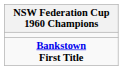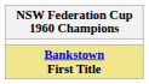row 3 | column 1: no background -> khaki background
